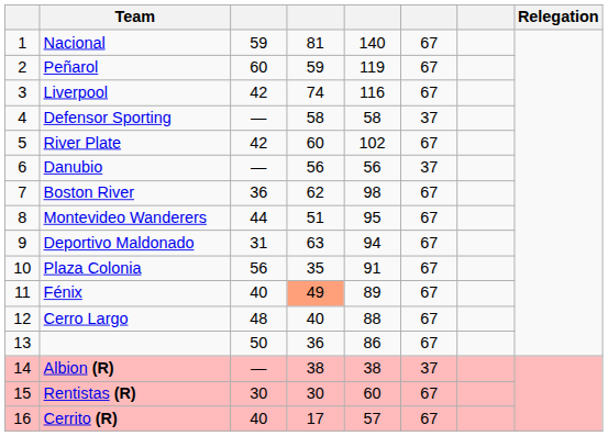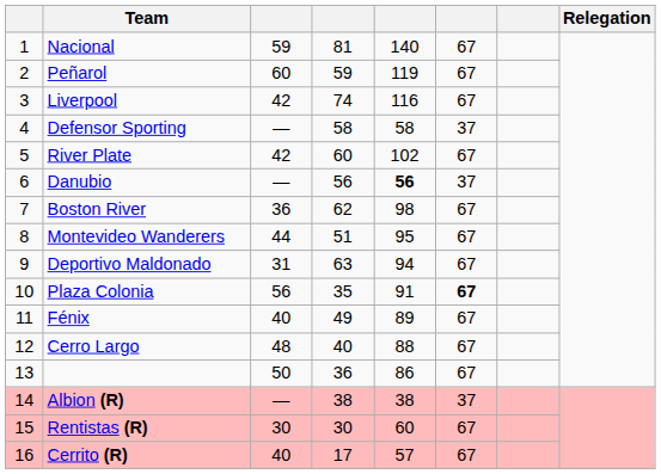Danubio | column 5: normal -> bold
Plaza Colonia | column 6: normal -> bold
Fénix | column 4: lightsalmon background -> no background
